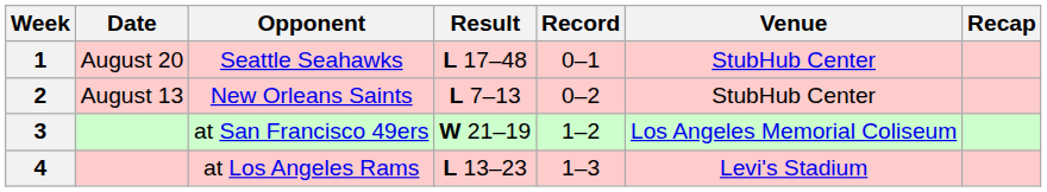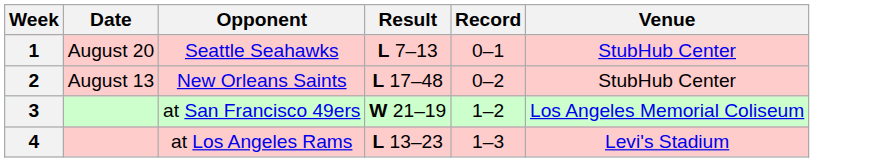- column: Recap
1 | Result: L 17–48 -> L 7–13
2 | Result: L 7–13 -> L 17–48
